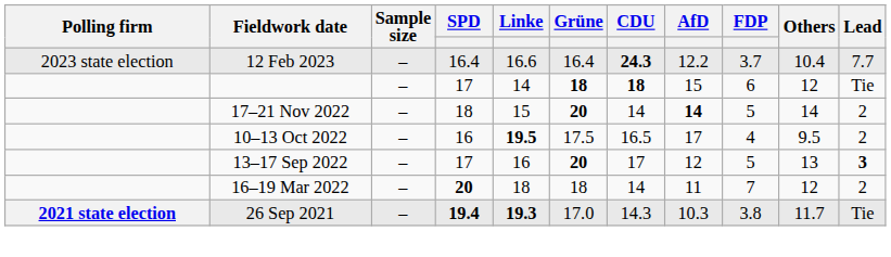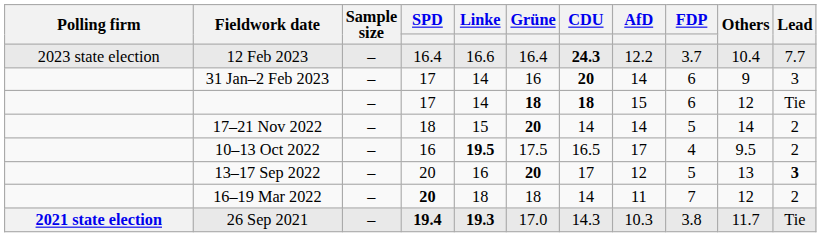+ row: 31 Jan–2 Feb 2023 | – | 17 | 14 | 16 | 20 | 14 | 6 | 9 | 3
17–21 Nov 2022 | AfD: bold -> normal
13–17 Sep 2022 | SPD: 17 -> 20
